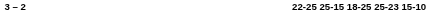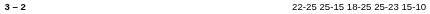row 1 | column 2: bold -> normal
